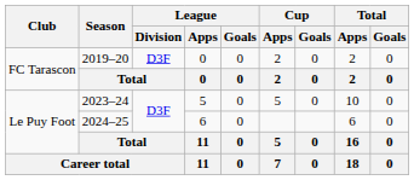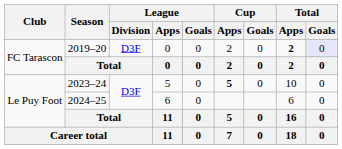2019–20 | Total / Apps: normal -> bold
2019–20 | Total / Goals: no background -> lavender background
2023–24 | Cup / Apps: normal -> bold
